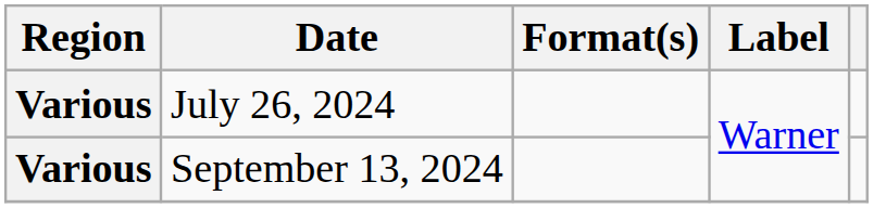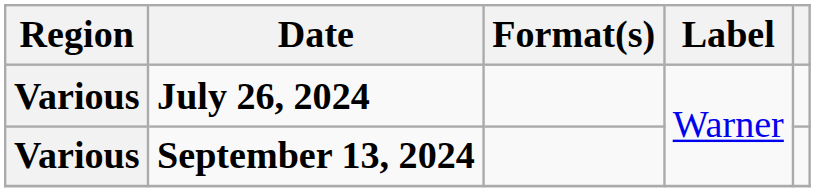July 26, 2024 | Date: normal -> bold
September 13, 2024 | Date: normal -> bold
